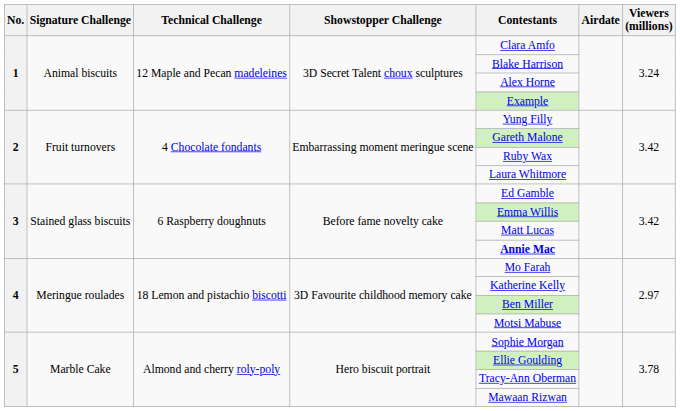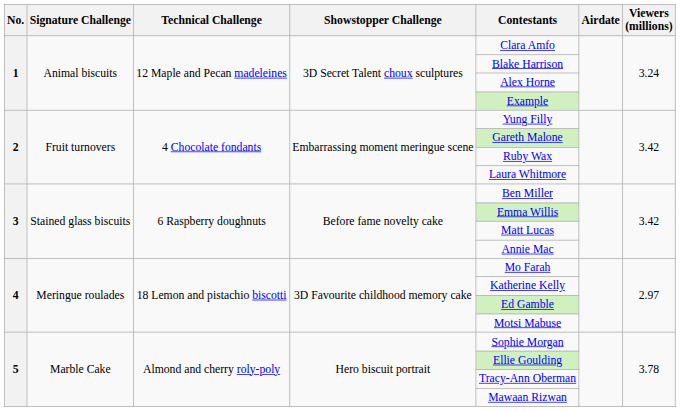row 10 | Contestants: Ed Gamble -> Ben Miller
row 13 | Contestants: bold -> normal
row 16 | Contestants: Ben Miller -> Ed Gamble
